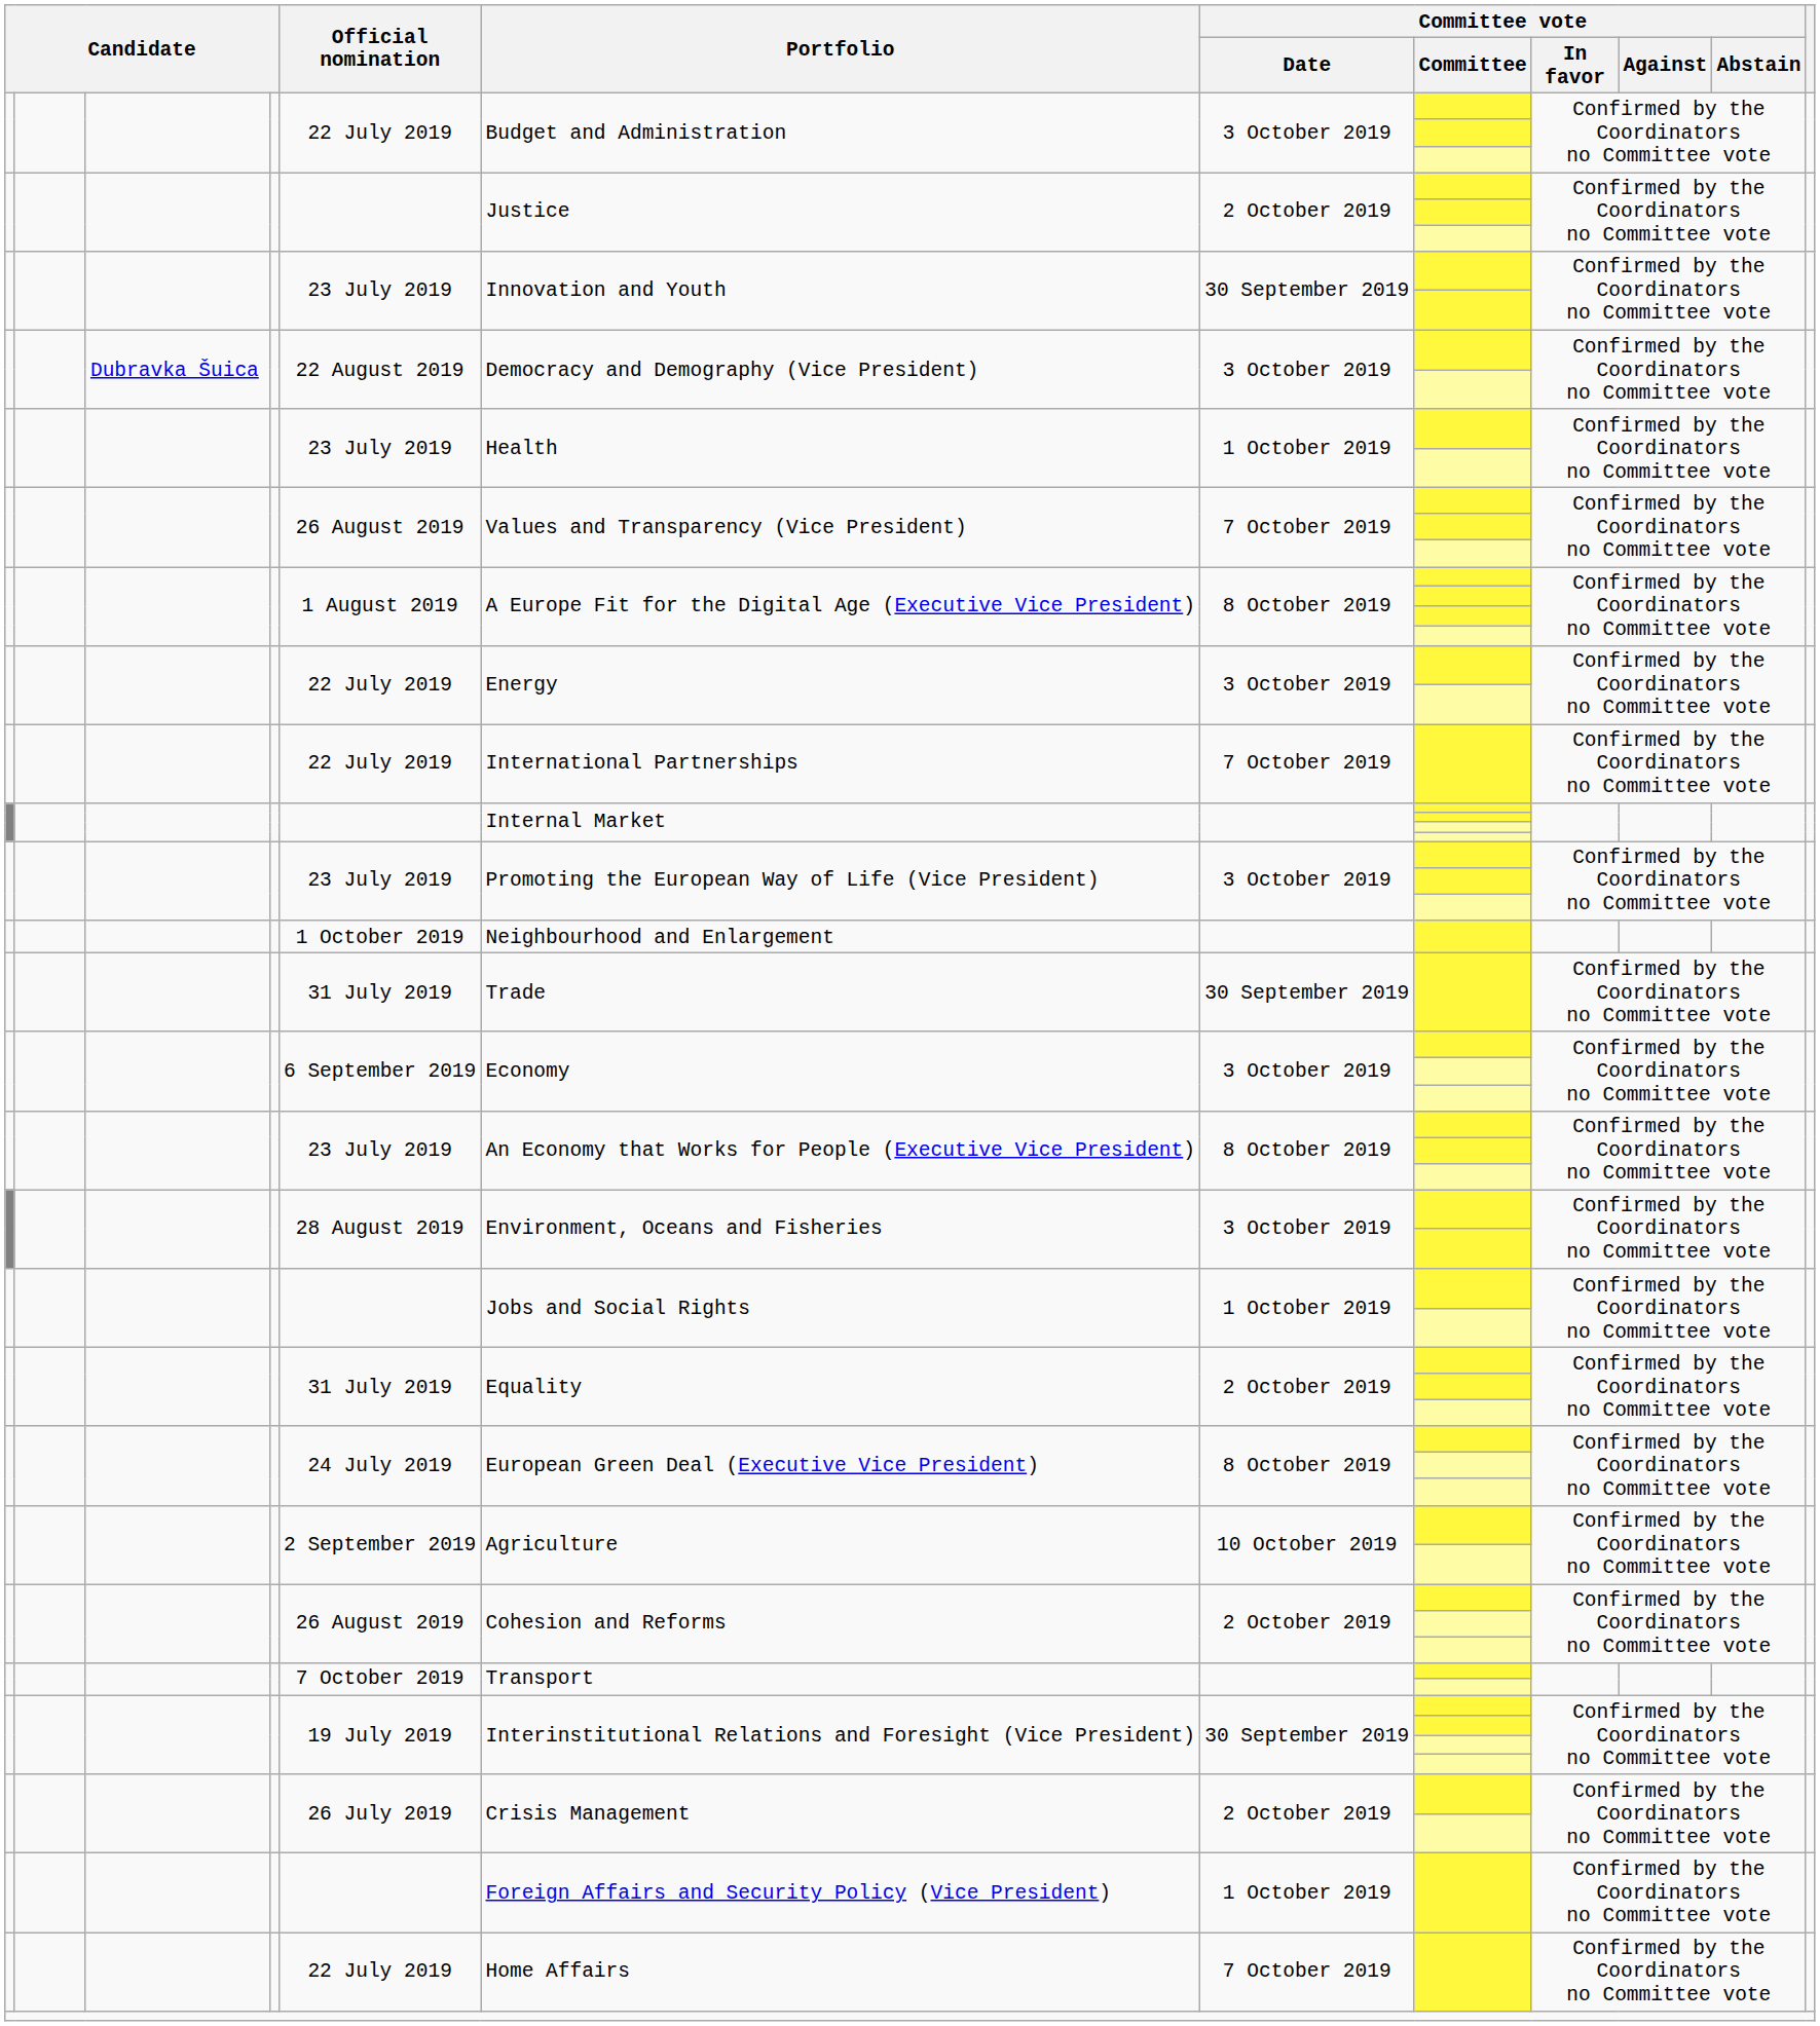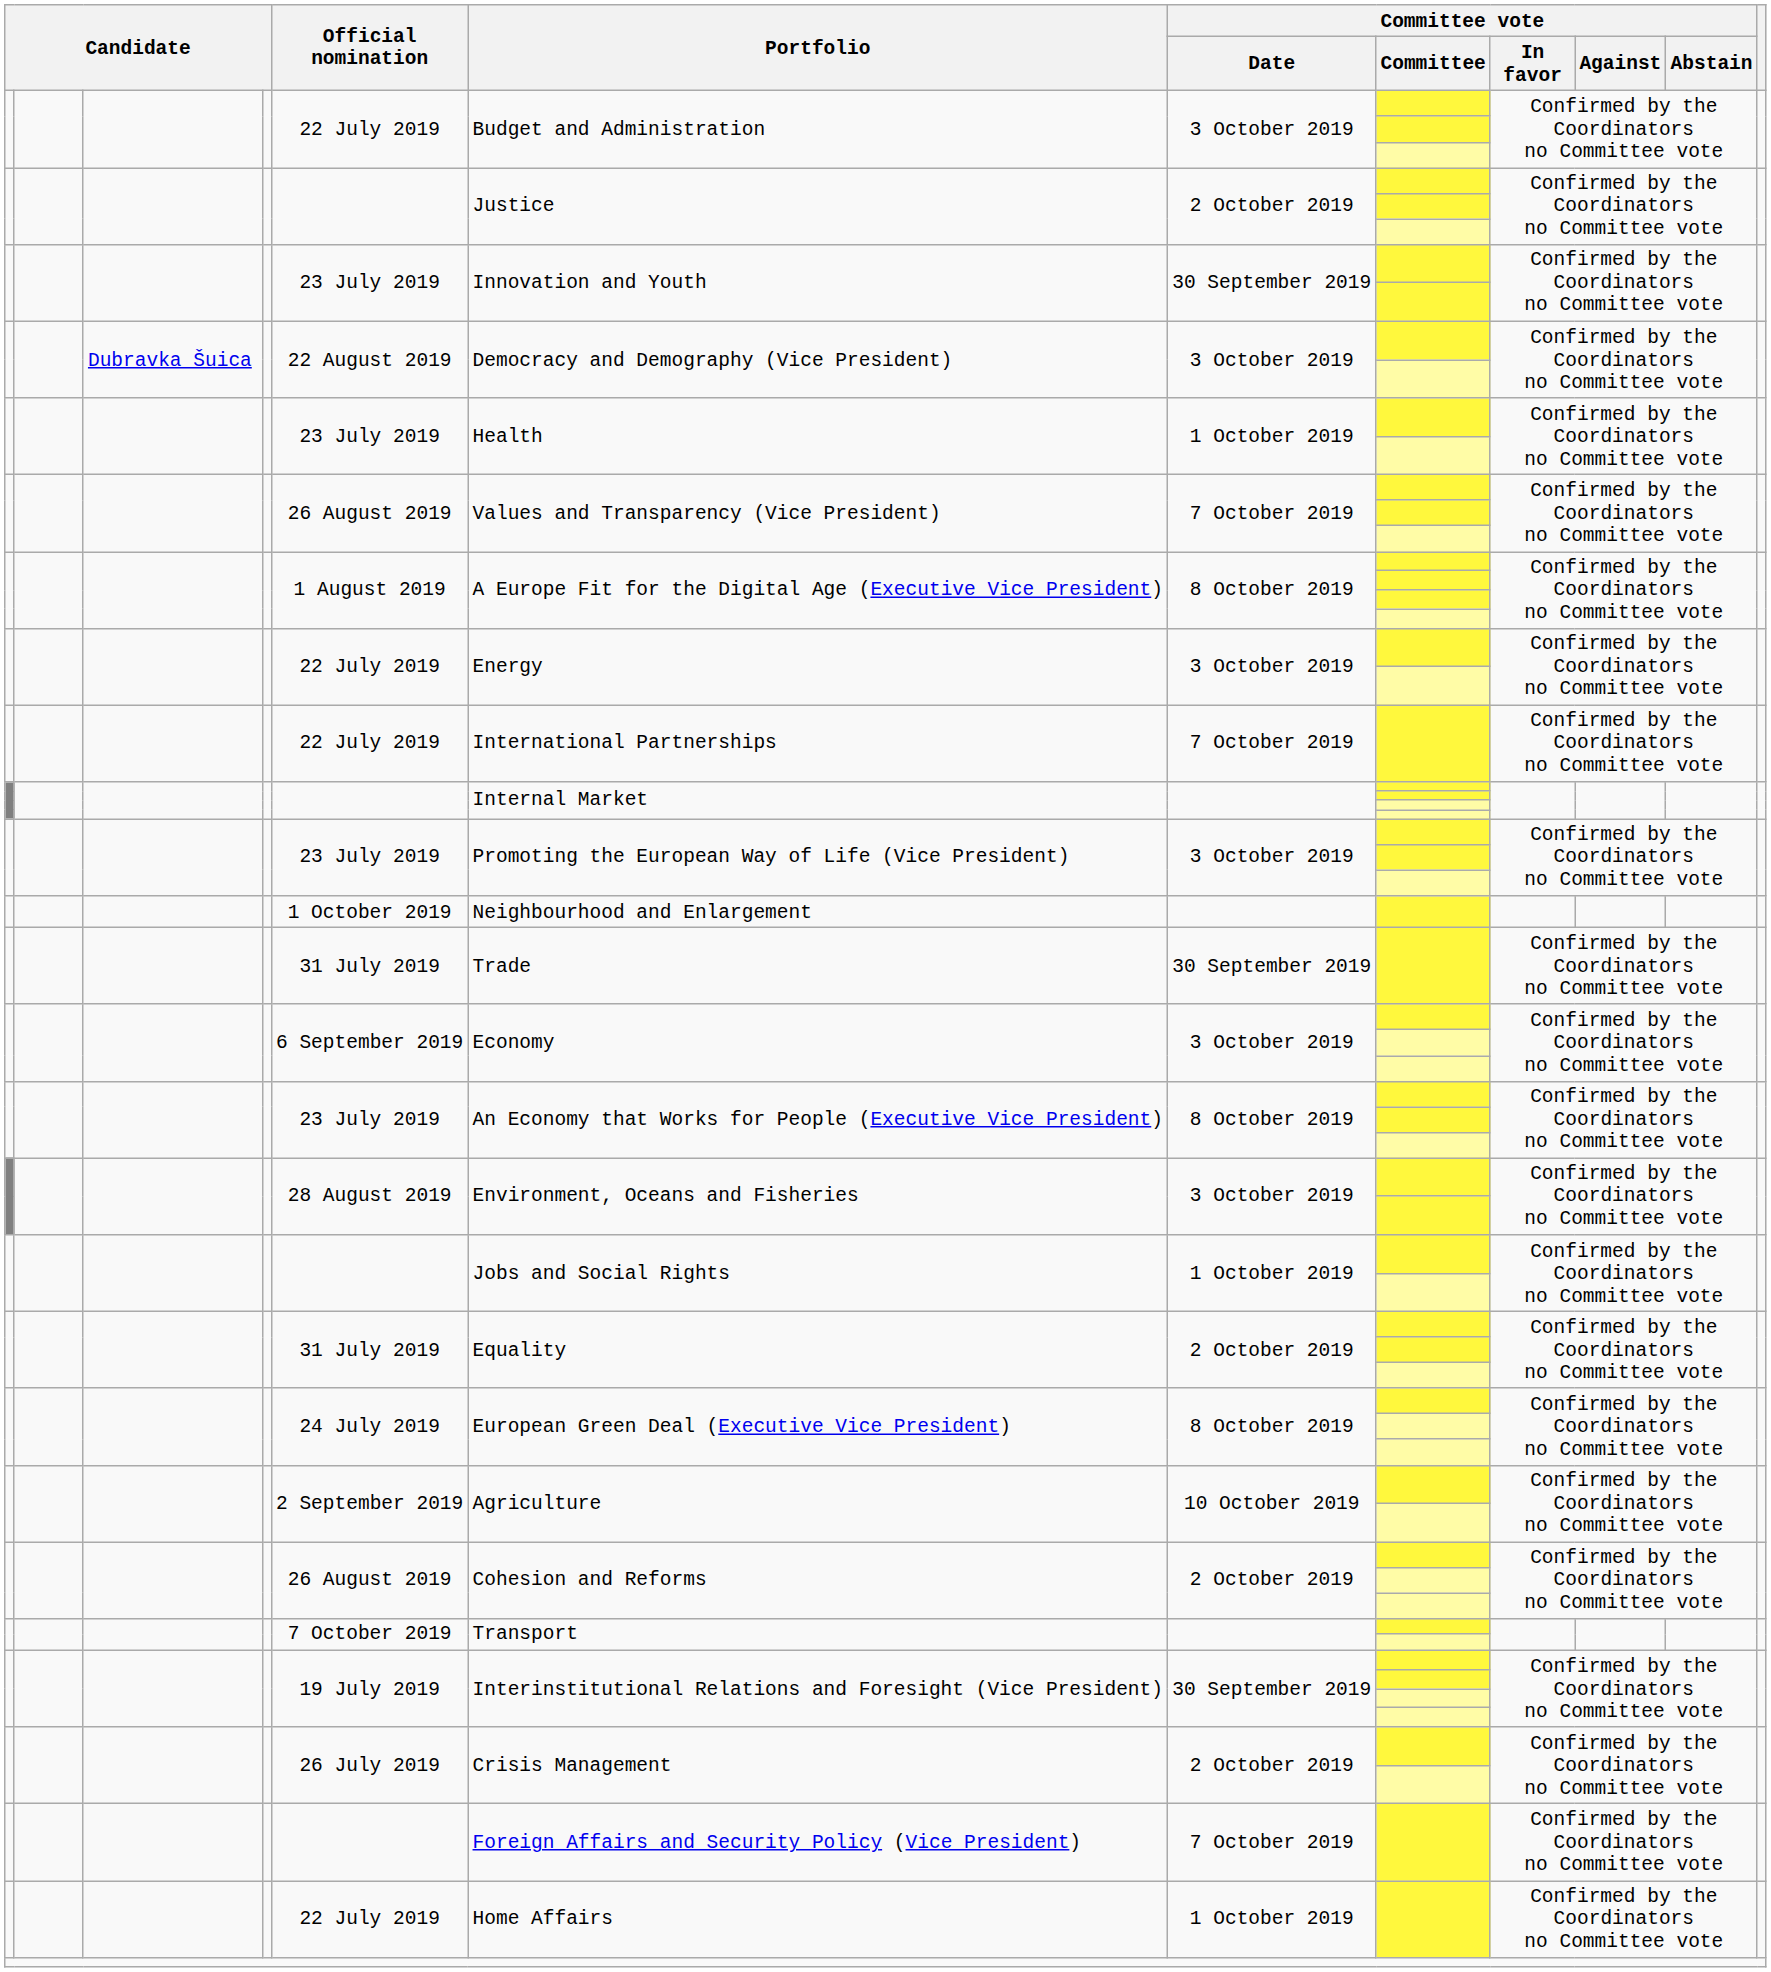row 63 | Committee vote / Date: 1 October 2019 -> 7 October 2019
row 64 | Committee vote / Date: 7 October 2019 -> 1 October 2019
